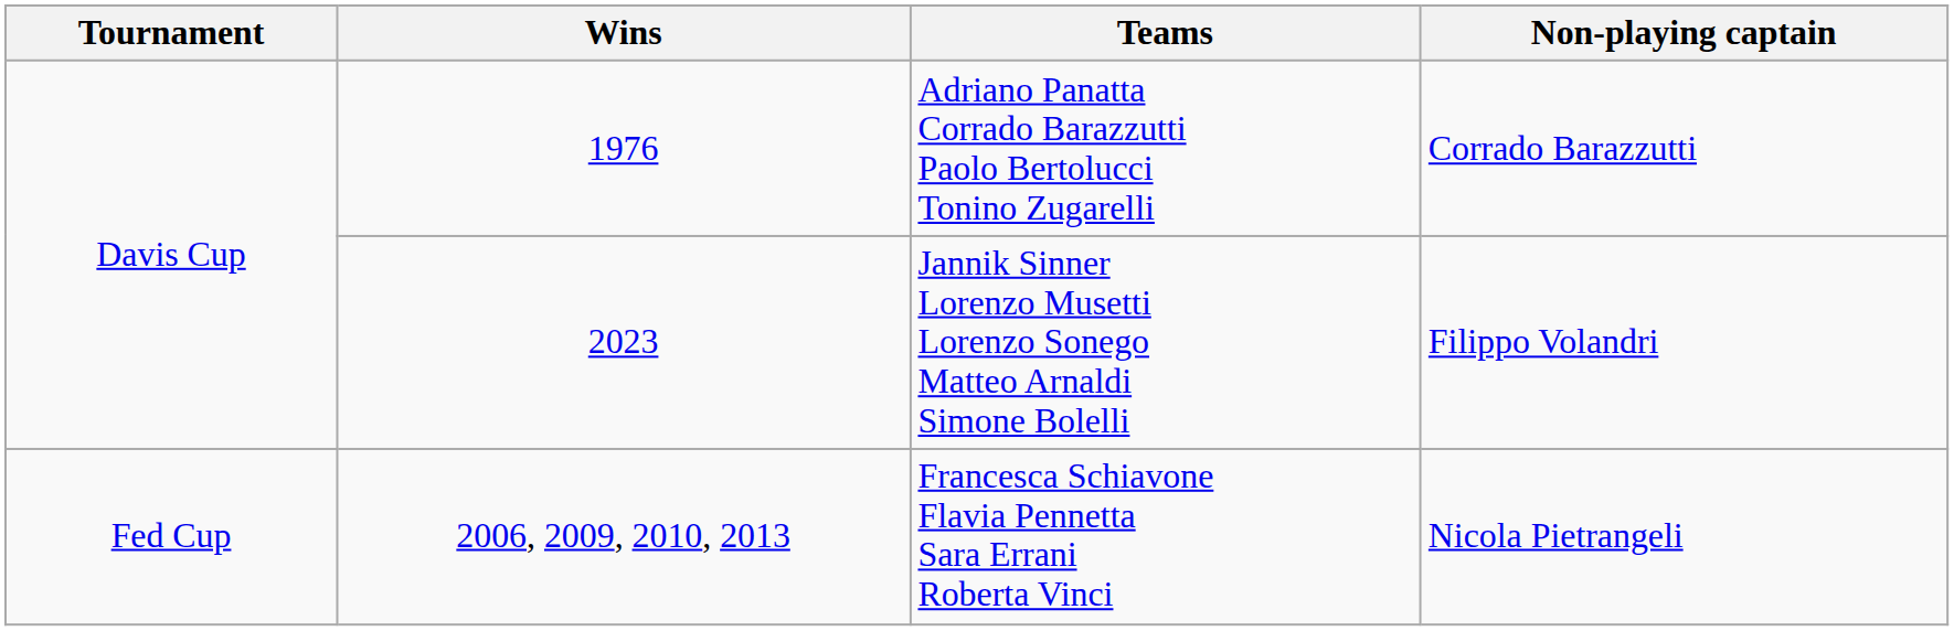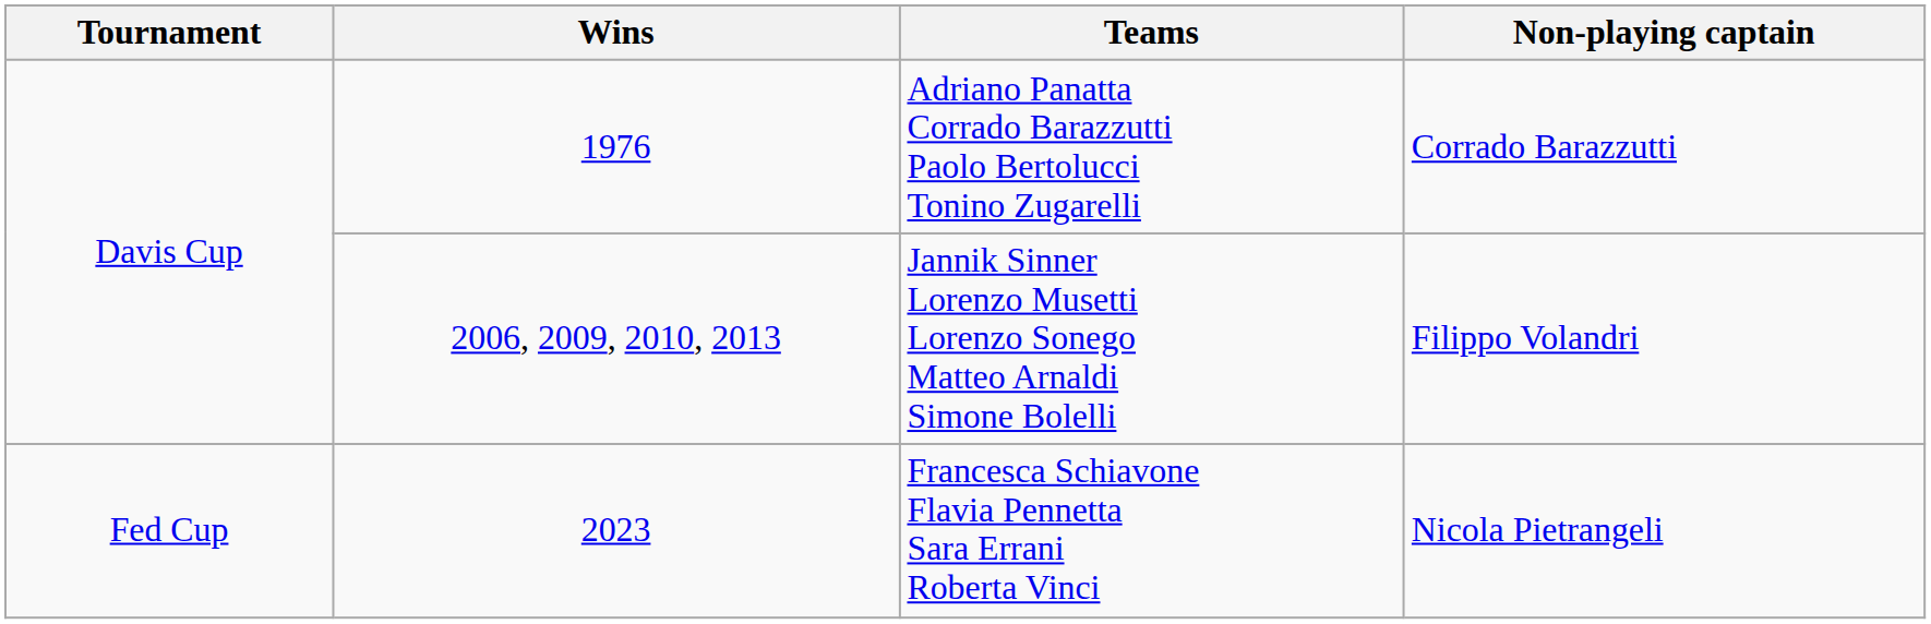row 3 | Wins: 2023 -> 2006, 2009, 2010, 2013
row 4 | Wins: 2006, 2009, 2010, 2013 -> 2023
